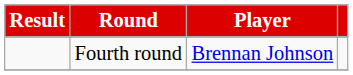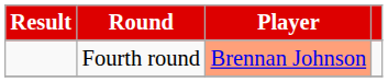Fourth round | Player: no background -> lightsalmon background
